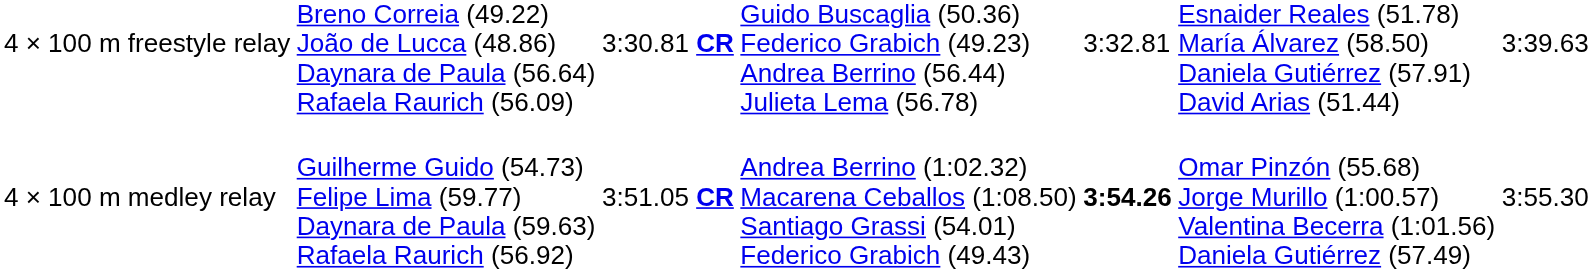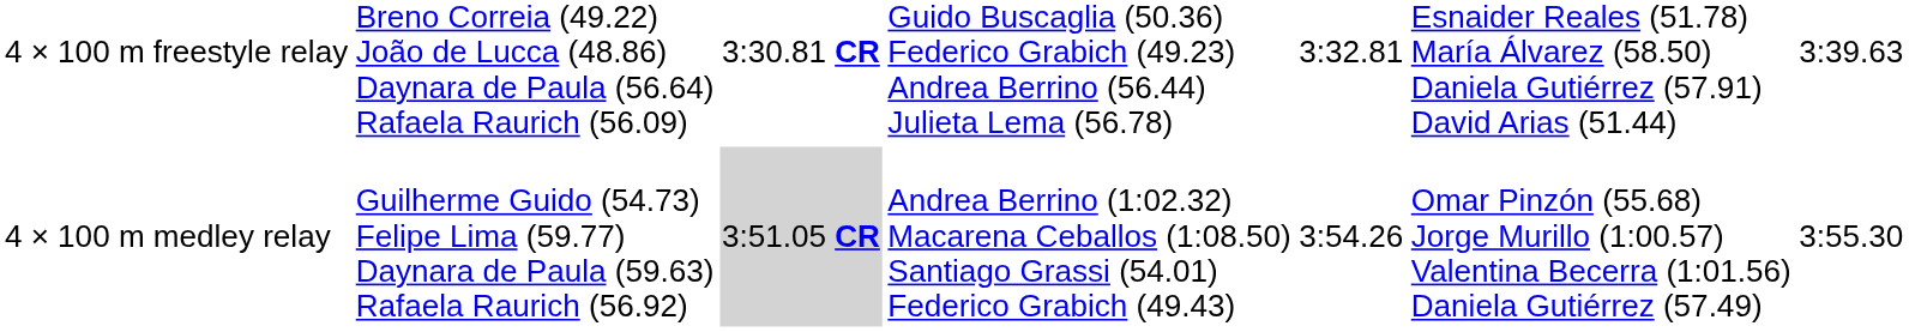4 × 100 m medley relay | column 3: no background -> lightgrey background
4 × 100 m medley relay | column 5: bold -> normal
